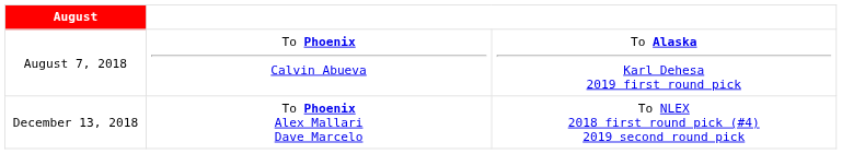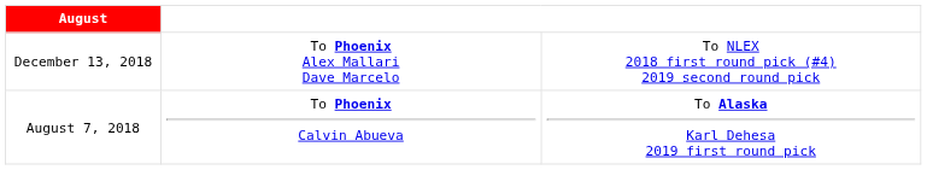rows swapped: August 7, 2018 <-> December 13, 2018
